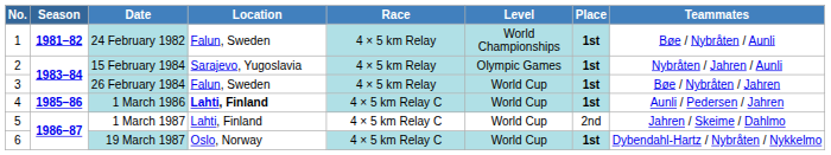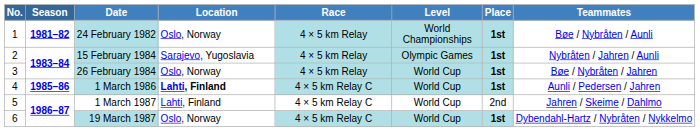24 February 1982 | Location: Falun, Sweden -> Oslo, Norway
26 February 1984 | Location: Falun, Sweden -> Oslo, Norway
